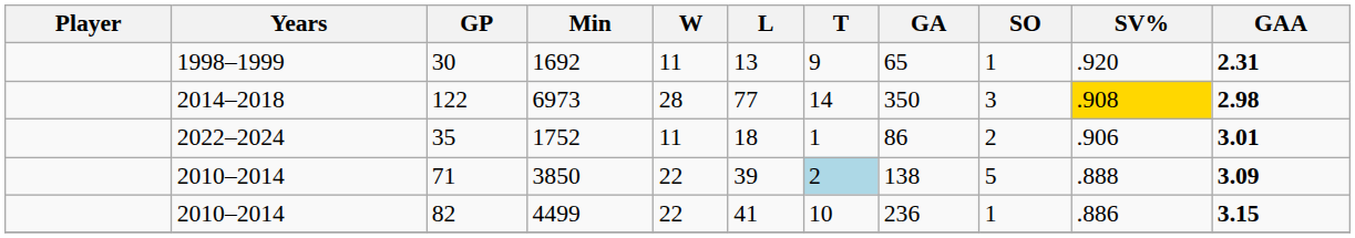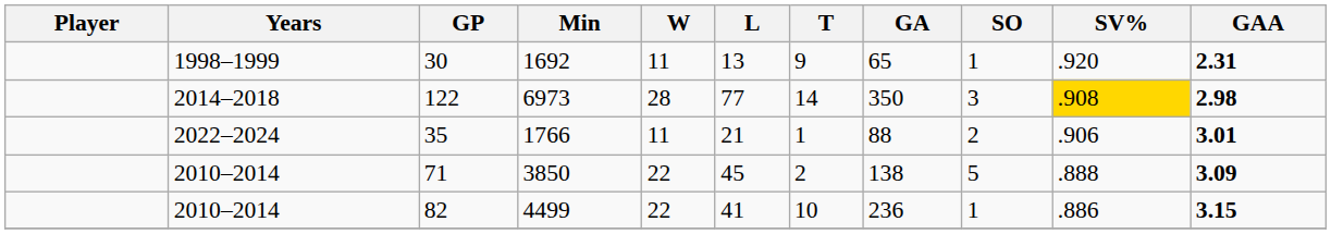35 | Min: 1752 -> 1766
35 | L: 18 -> 21
35 | GA: 86 -> 88
71 | L: 39 -> 45
71 | T: lightblue background -> no background
